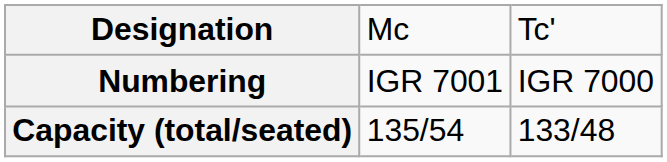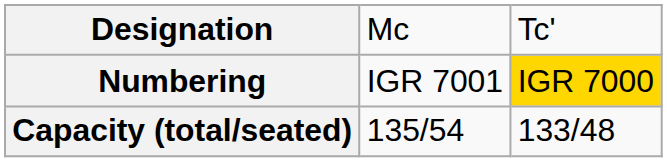Numbering | column 3: no background -> gold background
